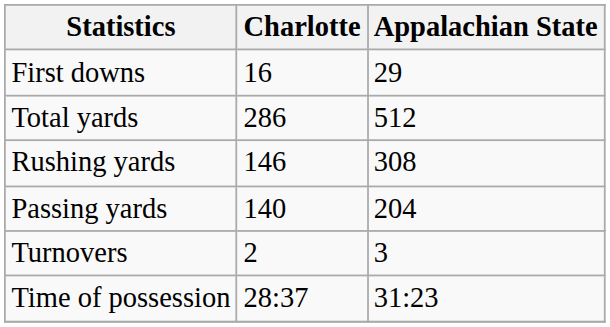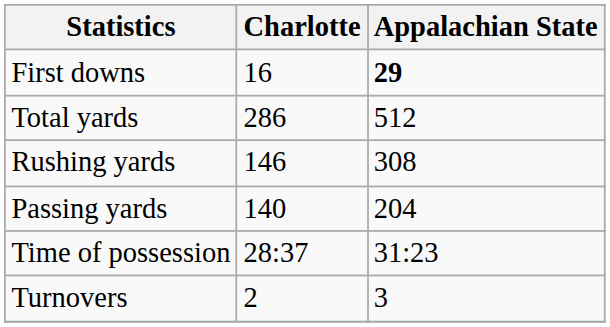First downs | Appalachian State: normal -> bold
rows swapped: Turnovers <-> Time of possession
